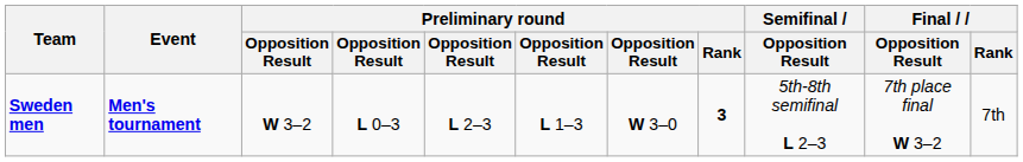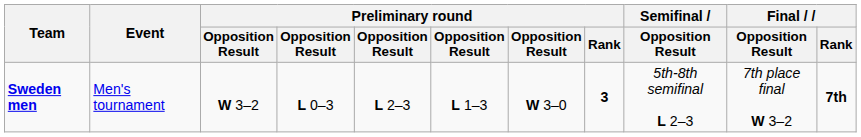Sweden men | Event: bold -> normal
Sweden men | Final / Rank: normal -> bold
